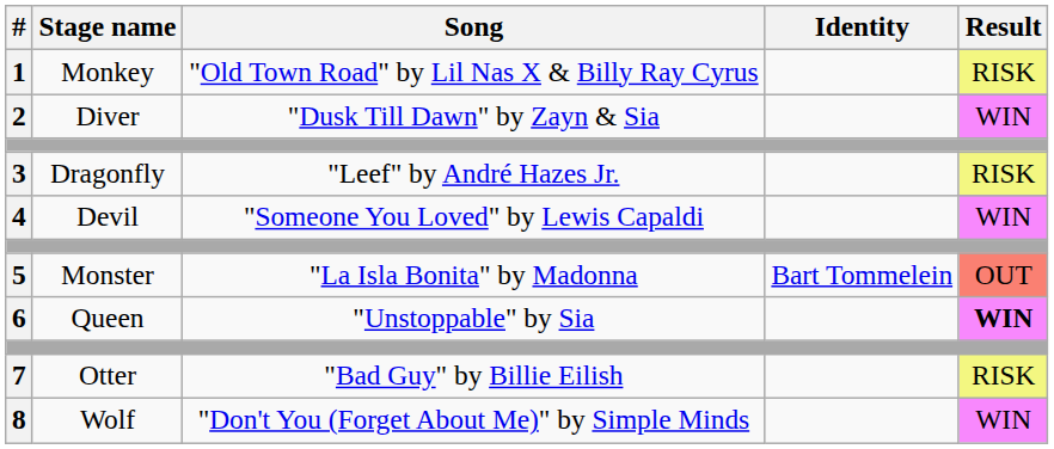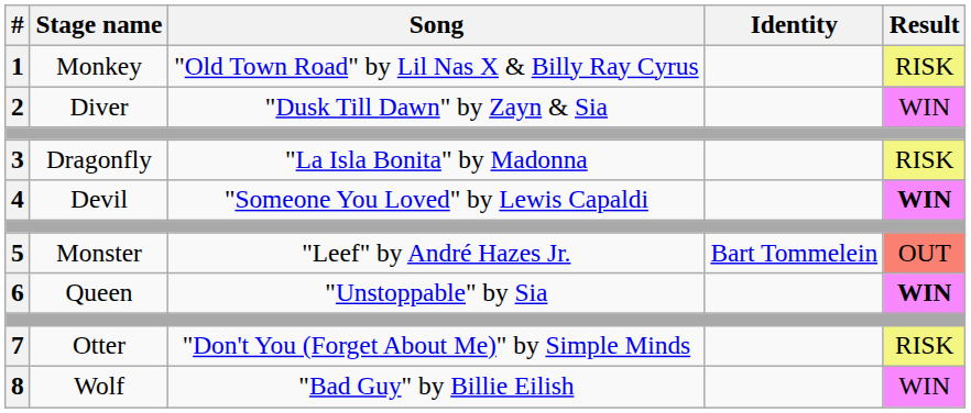3 | Song: "Leef" by André Hazes Jr. -> "La Isla Bonita" by Madonna
4 | Result: normal -> bold
5 | Song: "La Isla Bonita" by Madonna -> "Leef" by André Hazes Jr.
7 | Song: "Bad Guy" by Billie Eilish -> "Don't You (Forget About Me)" by Simple Minds
8 | Song: "Don't You (Forget About Me)" by Simple Minds -> "Bad Guy" by Billie Eilish
